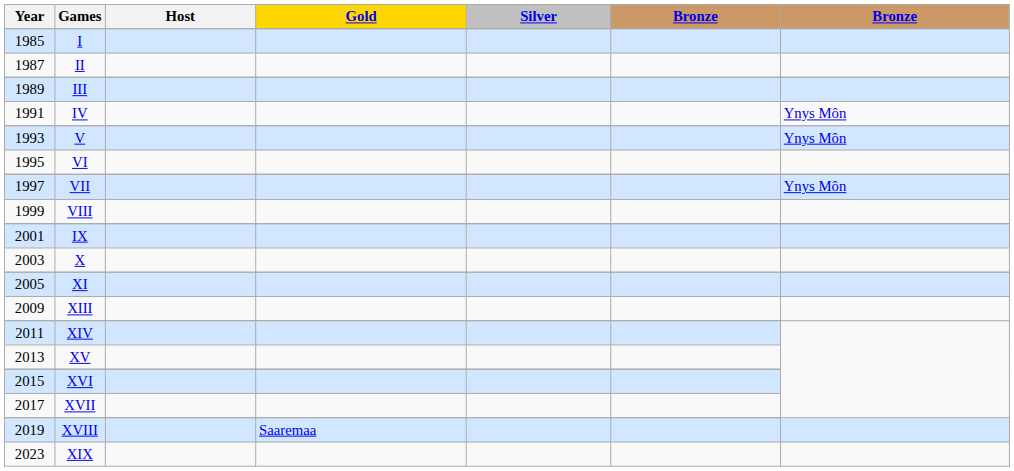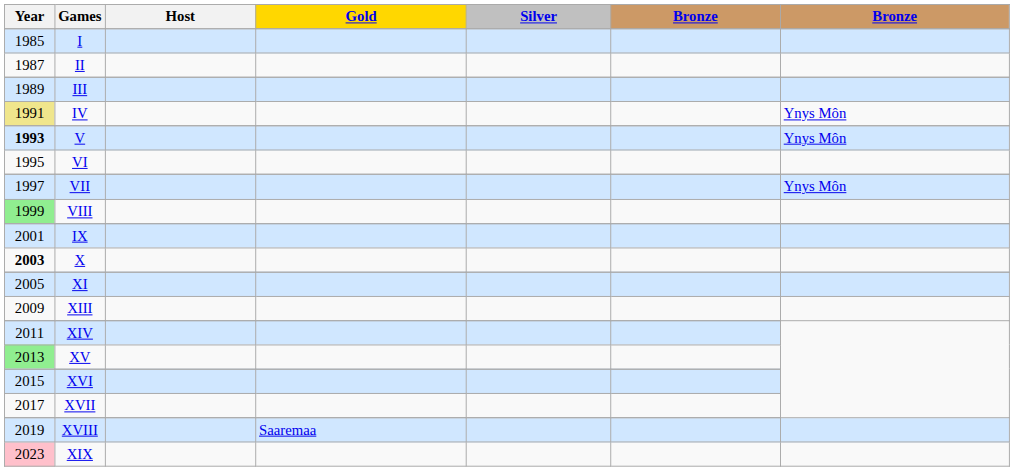IV | Year: no background -> khaki background
V | Year: normal -> bold
VIII | Year: no background -> lightgreen background
X | Year: normal -> bold
XV | Year: no background -> lightgreen background
XIX | Year: no background -> pink background
